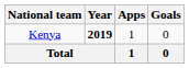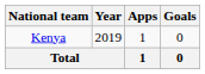Kenya | Year: bold -> normal
